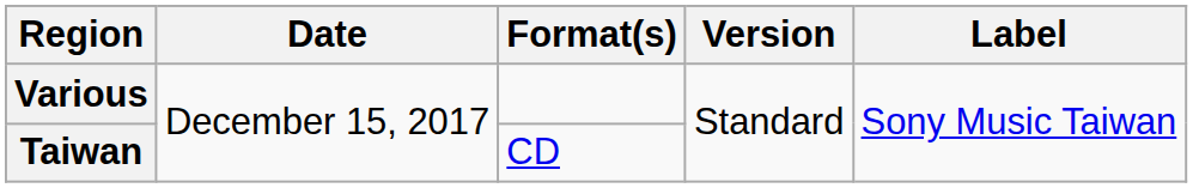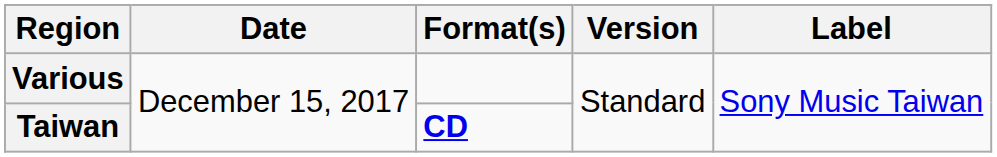Taiwan | Format(s): normal -> bold
